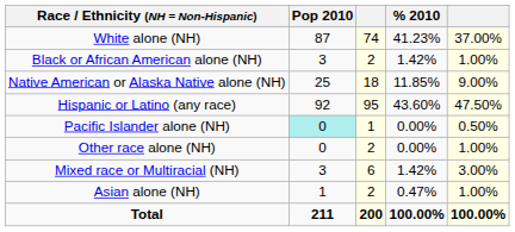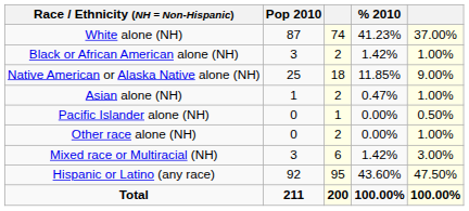rows swapped: Asian alone (NH) <-> Hispanic or Latino (any race)
Pacific Islander alone (NH) | Pop 2010: paleturquoise background -> no background
